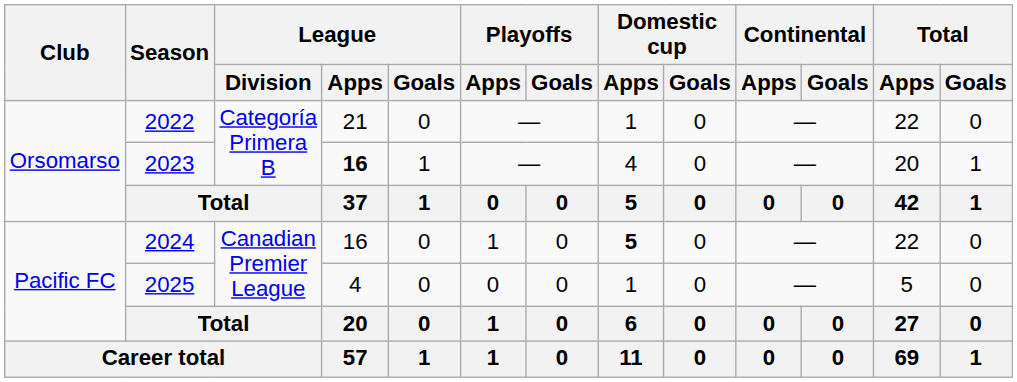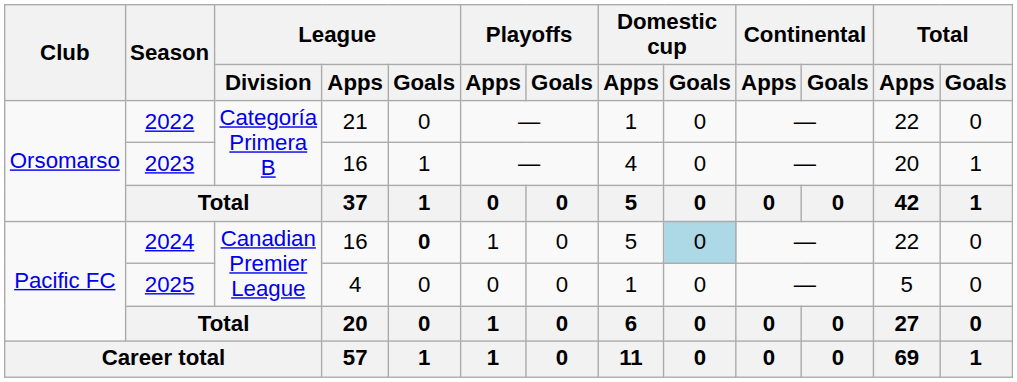2023 | League / Apps: bold -> normal
2024 | League / Goals: normal -> bold
2024 | Domestic cup / Apps: bold -> normal
2024 | Domestic cup / Goals: no background -> lightblue background
